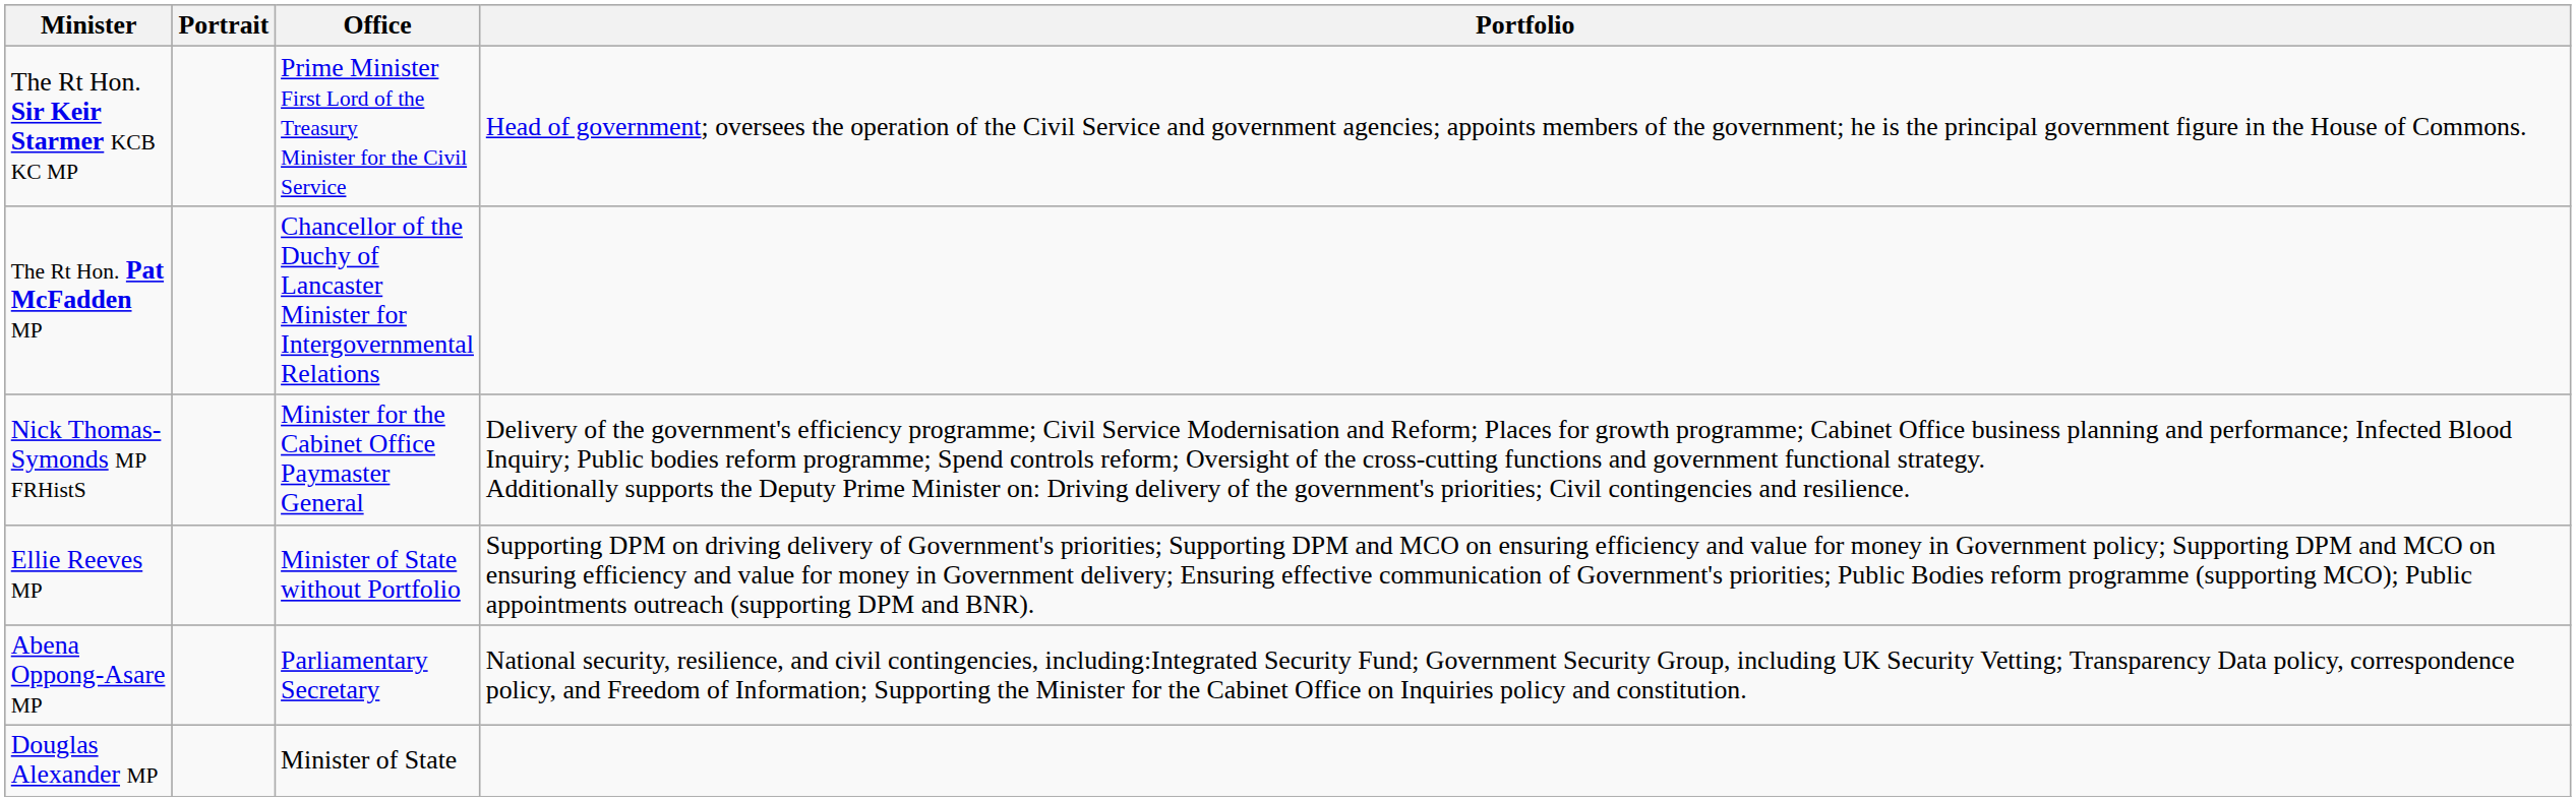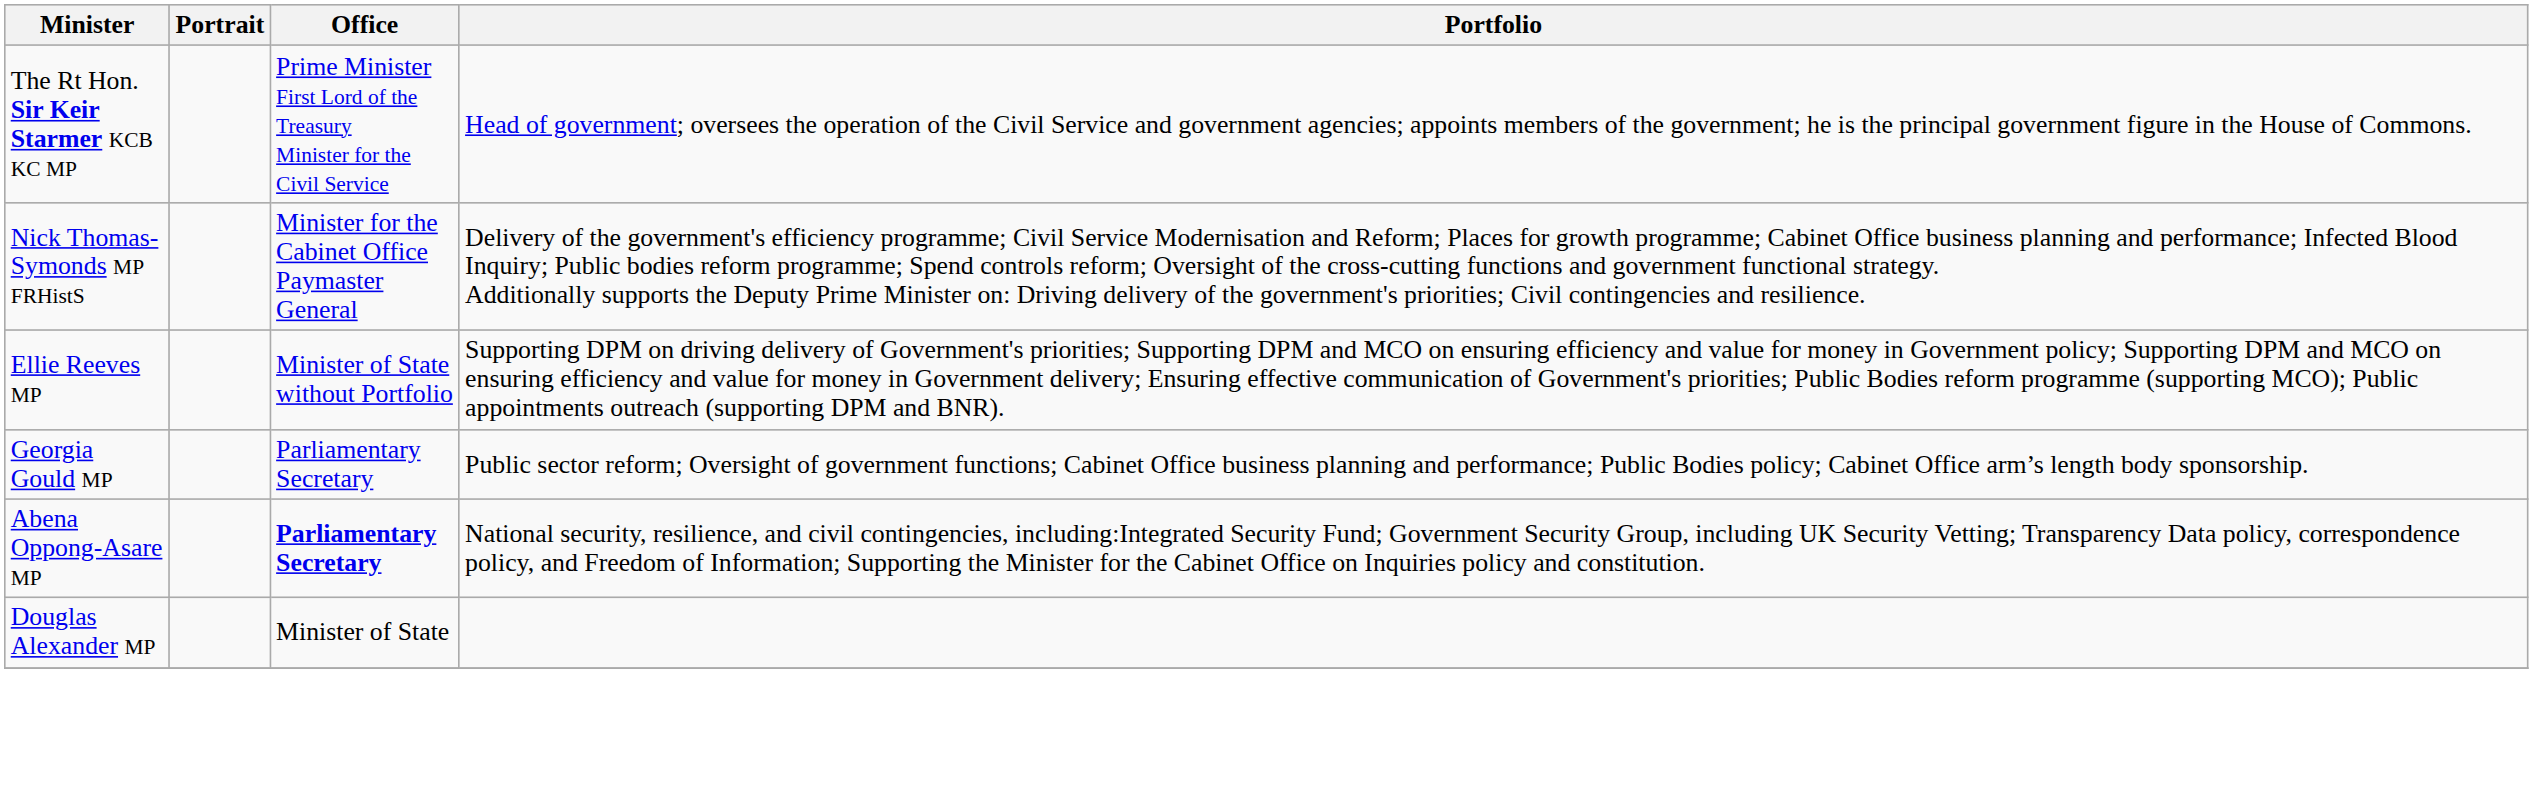- row: The Rt Hon. Pat McFadden MP | Chancellor of the Duchy of Lancaster Minister for Intergovernmental Relations
+ row: Georgia Gould MP | Parliamentary Secretary | Public sector reform; Oversight of government functions; Cabinet Office business planning and performance; Public Bodies policy; Cabinet Office arm’s length body sponsorship.
Abena Oppong-Asare MP | Office: normal -> bold
